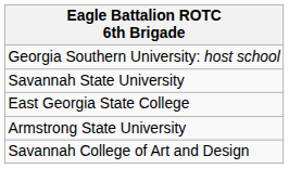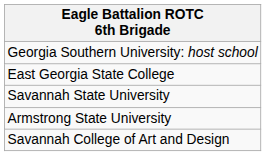row 3 | column 1: Savannah State University -> East Georgia State College
row 4 | column 1: East Georgia State College -> Savannah State University
